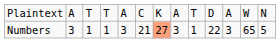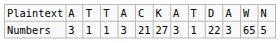Numbers | column 7: lightsalmon background -> no background
